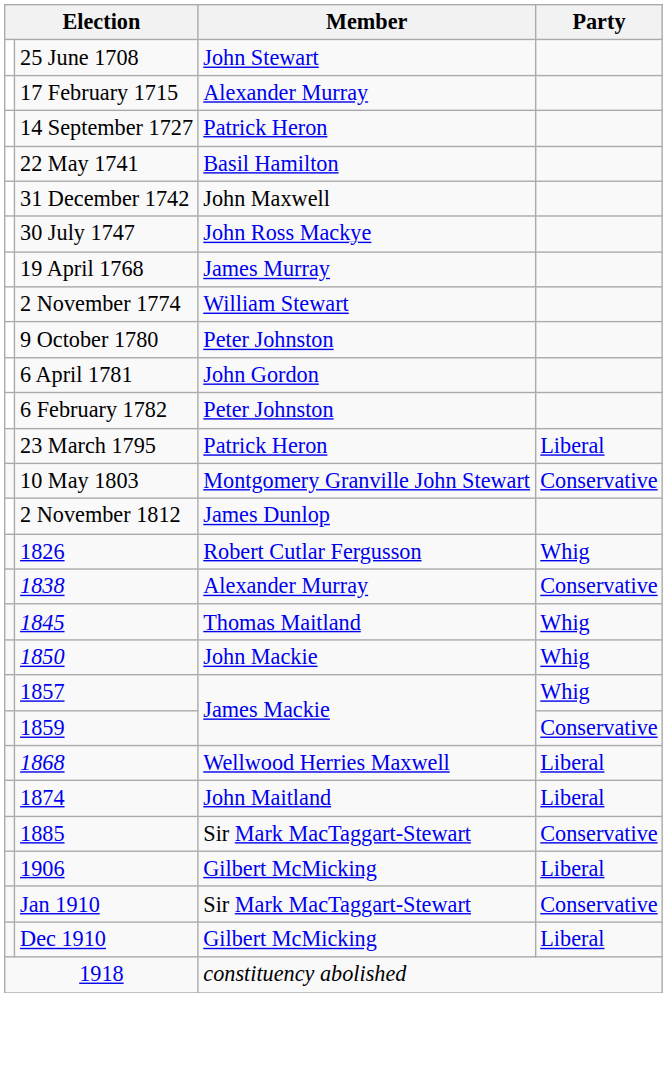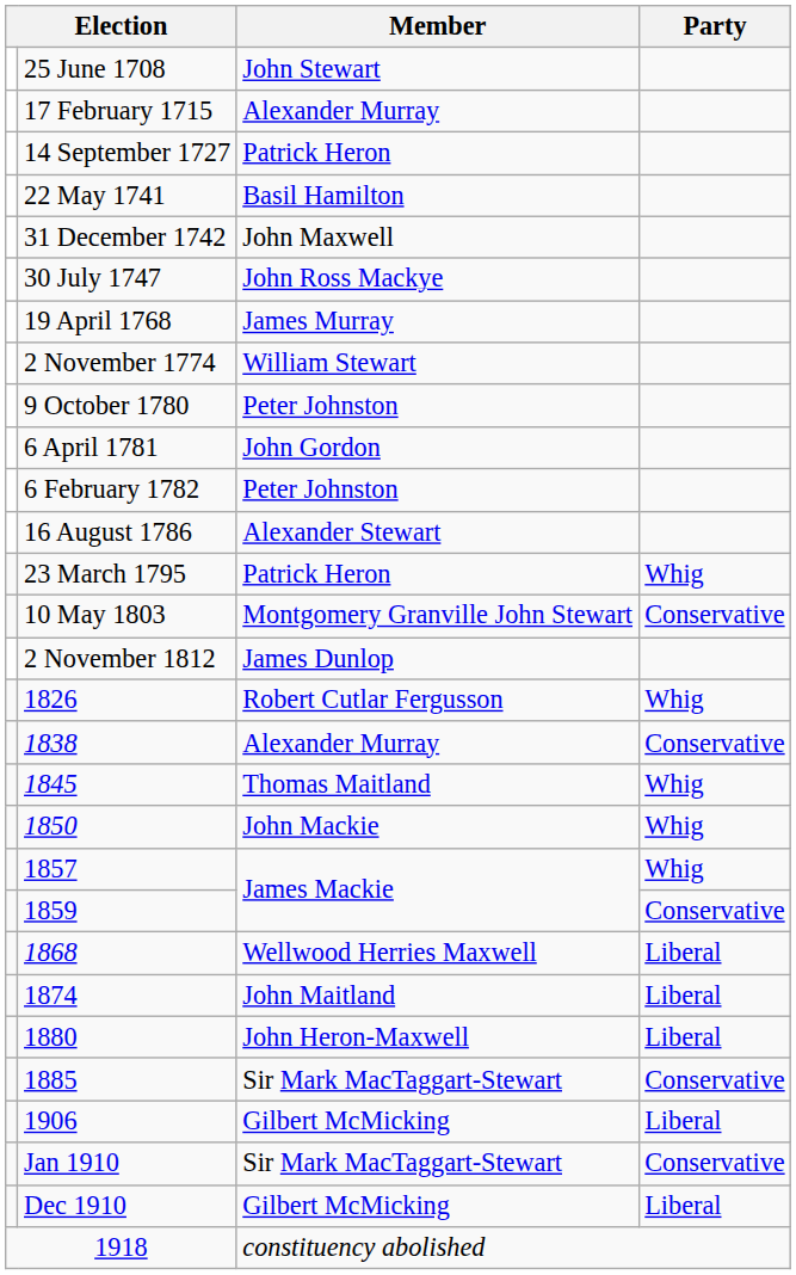+ row: 16 August 1786 | Alexander Stewart
23 March 1795 | Party: Liberal -> Whig
+ row: 1880 | John Heron-Maxwell | Liberal
